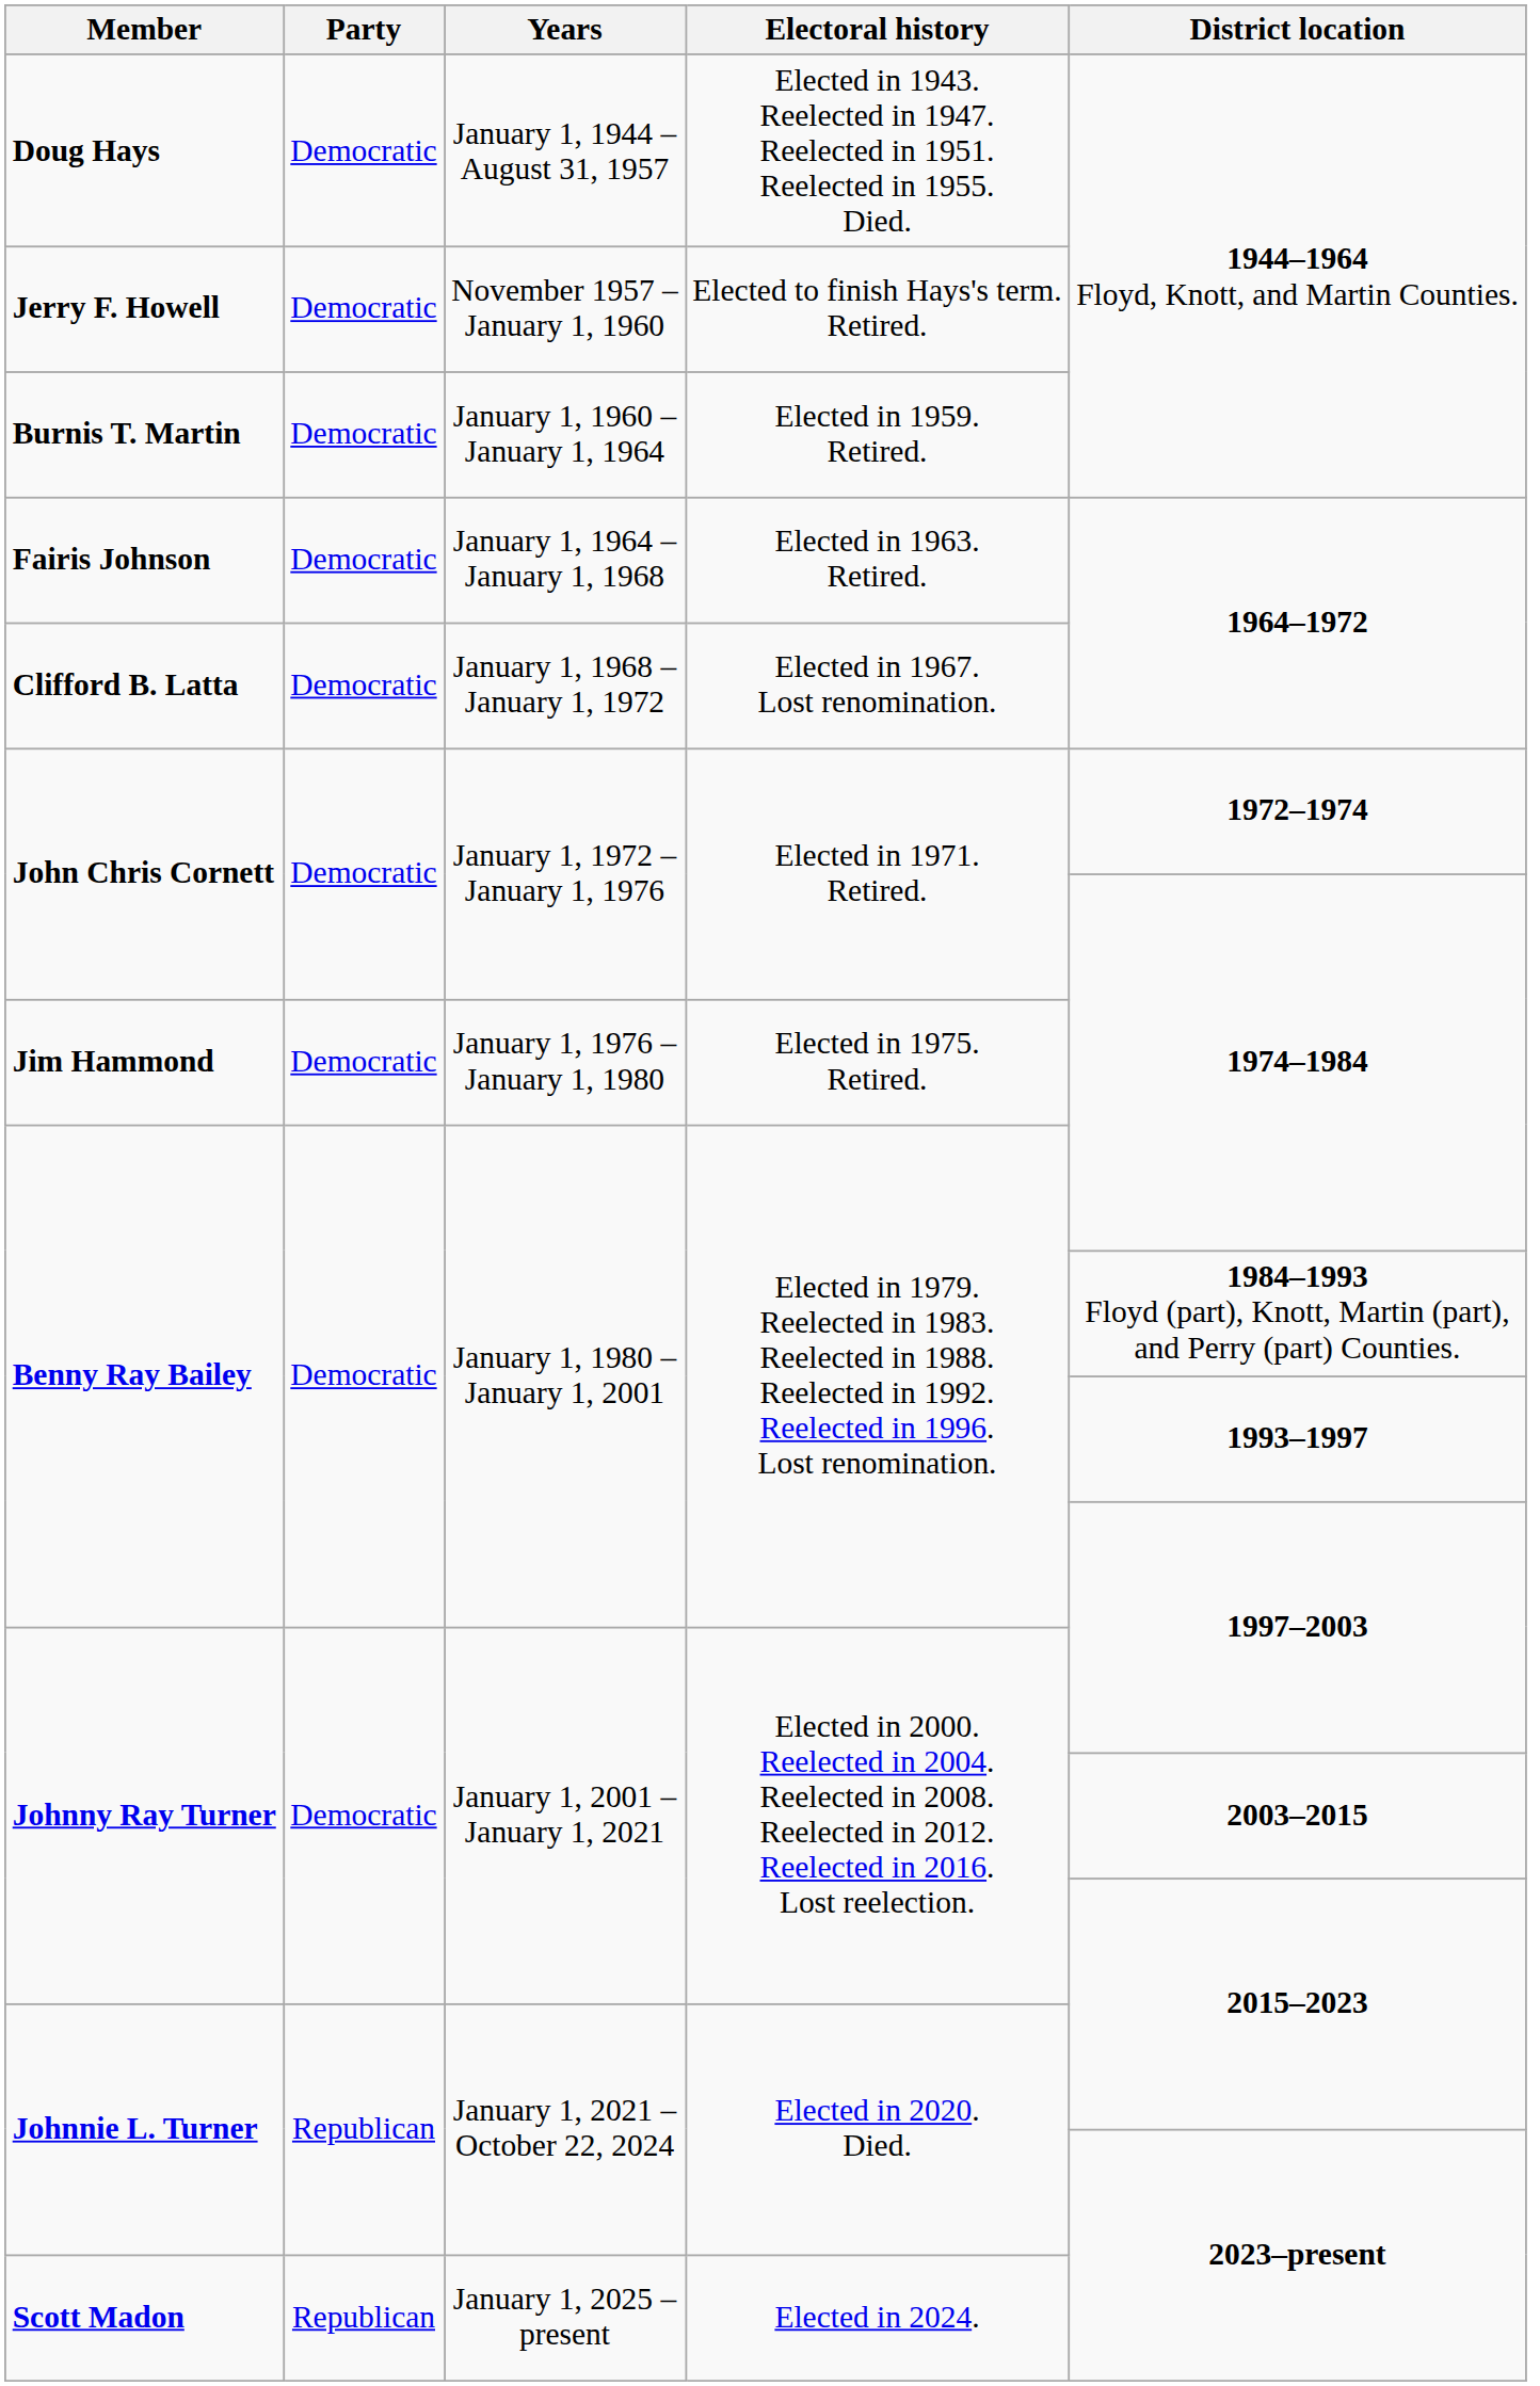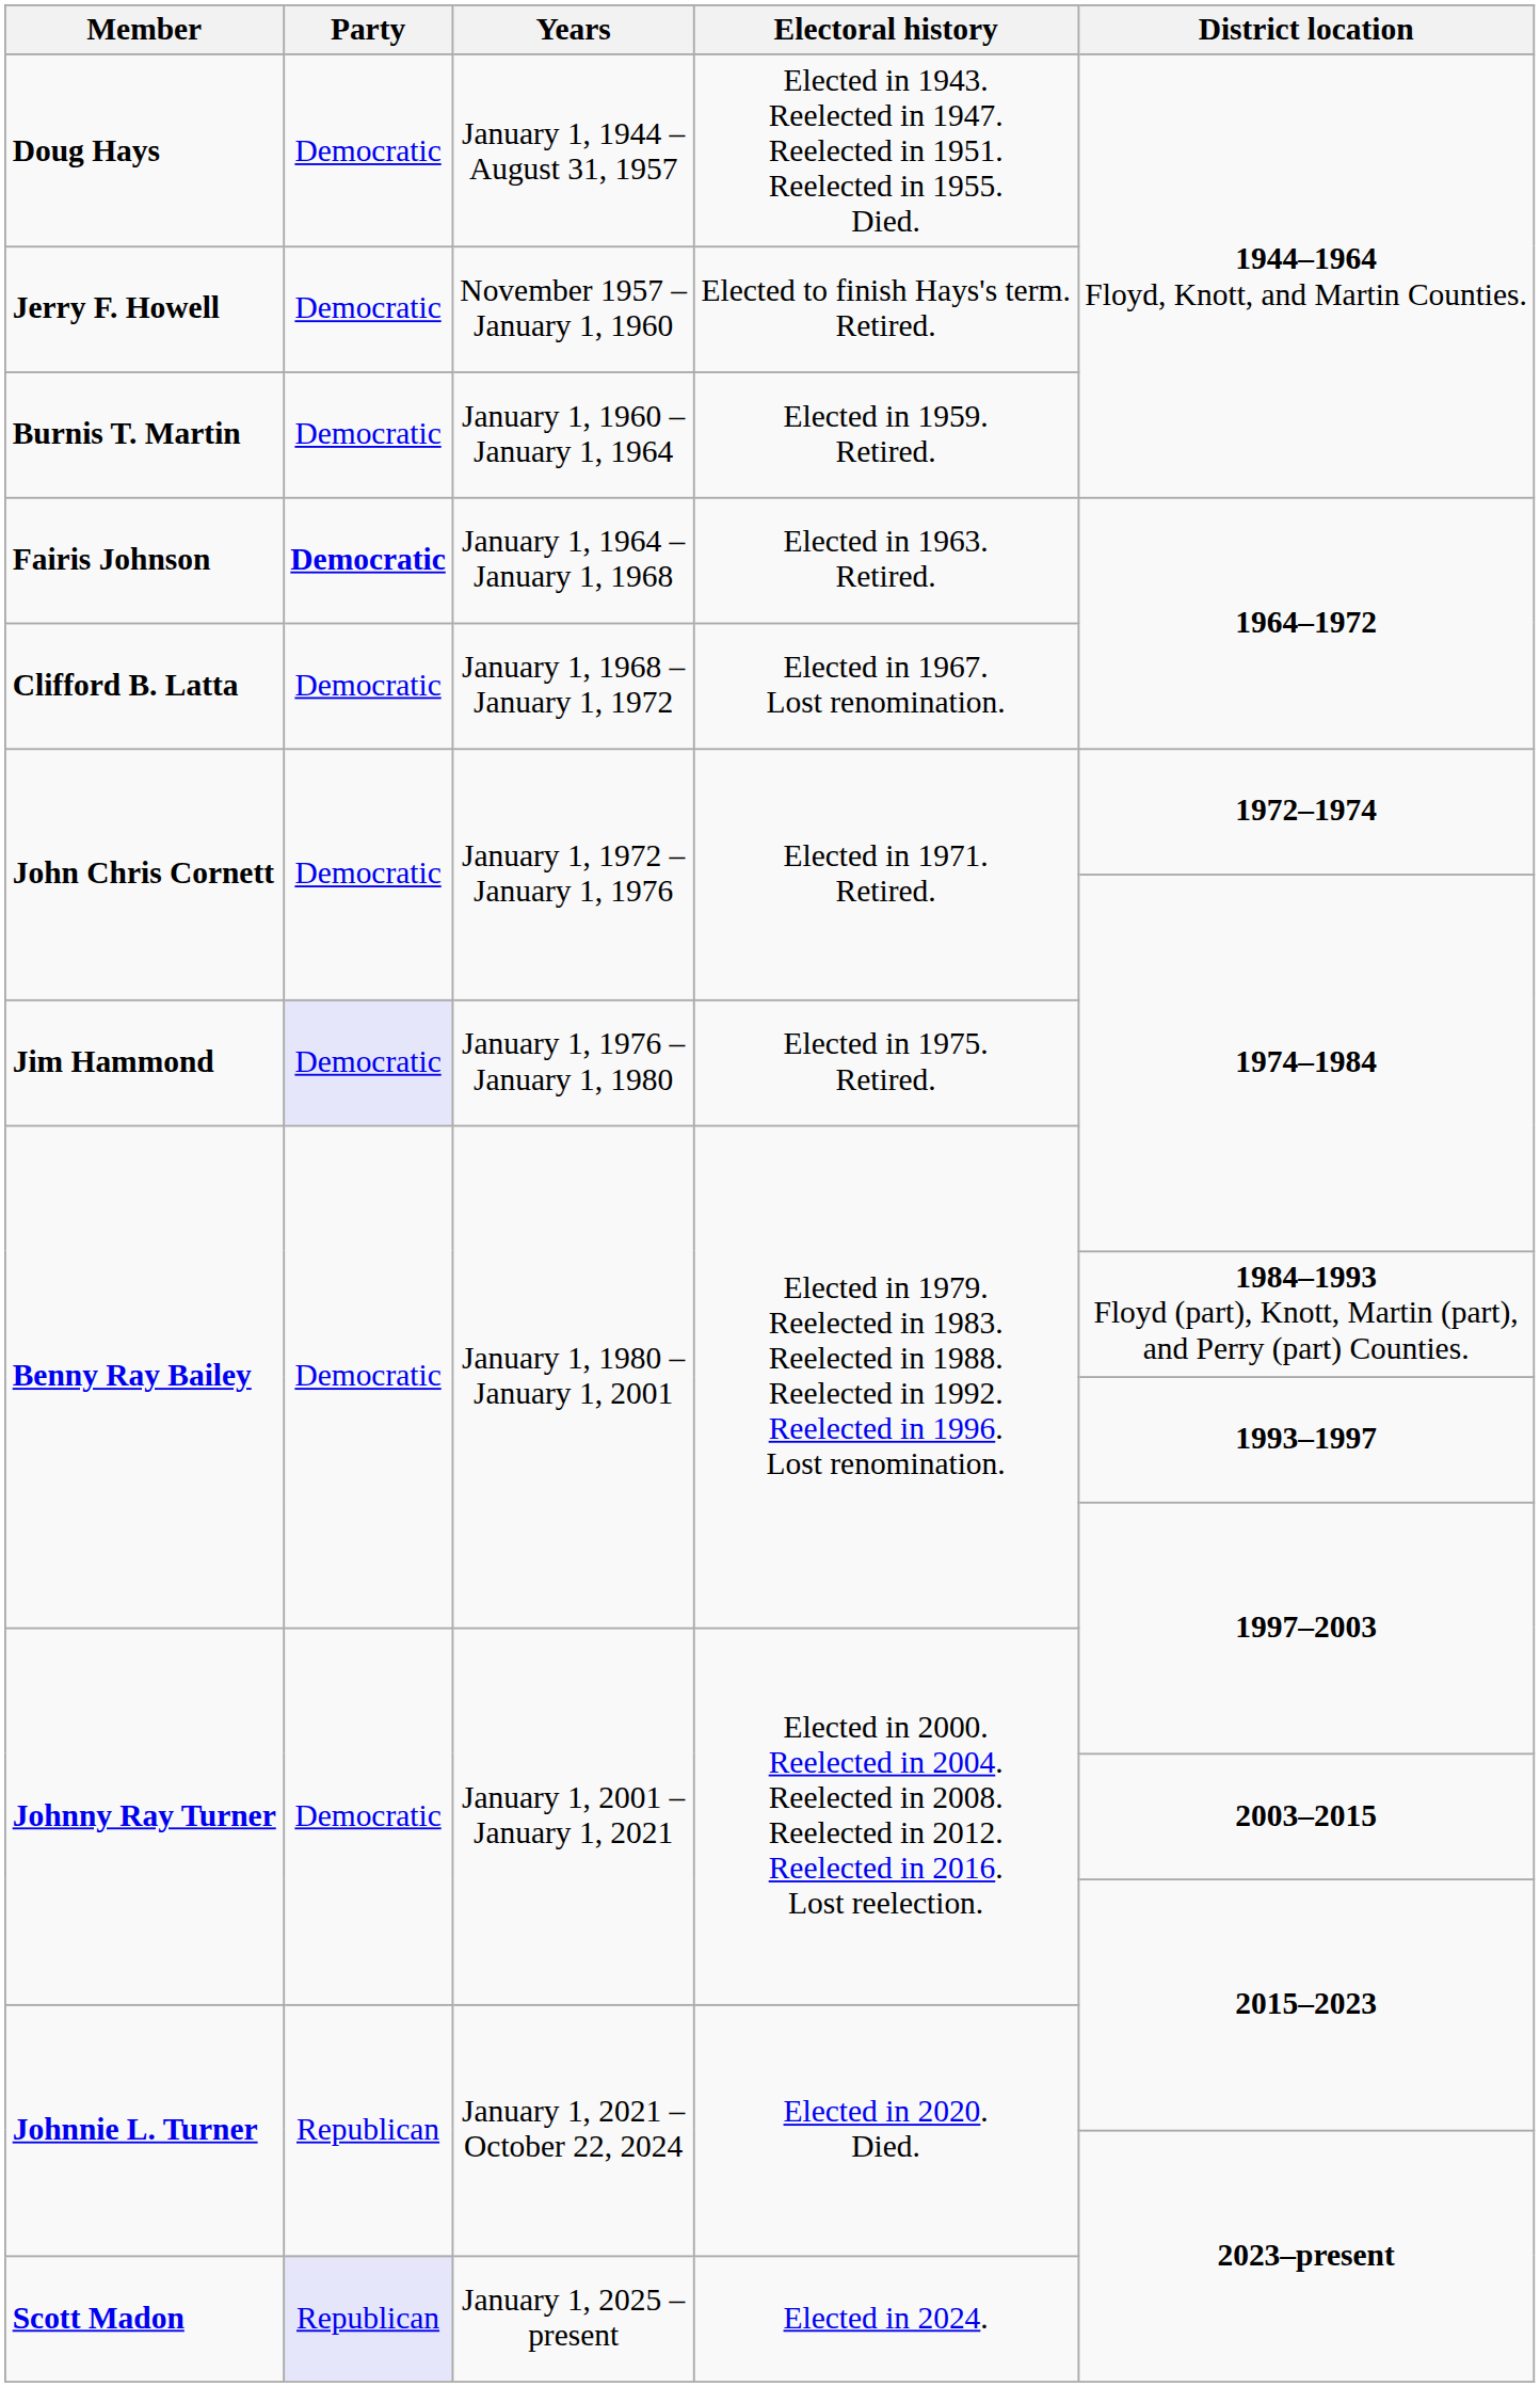Fairis Johnson | Party: normal -> bold
Jim Hammond | Party: no background -> lavender background
Scott Madon | Party: no background -> lavender background
